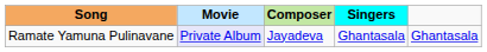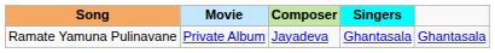Ramate Yamuna Pulinavane | Movie: lavender background -> no background
